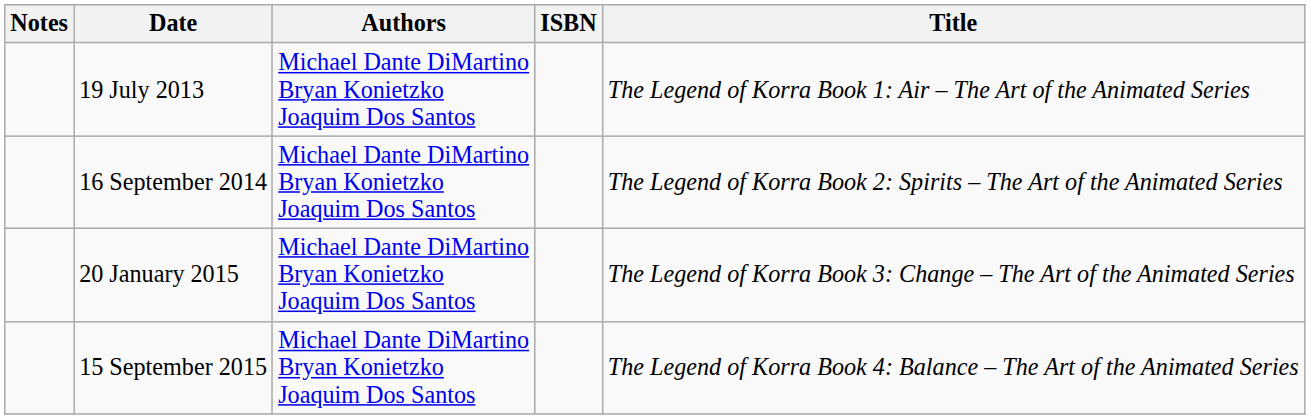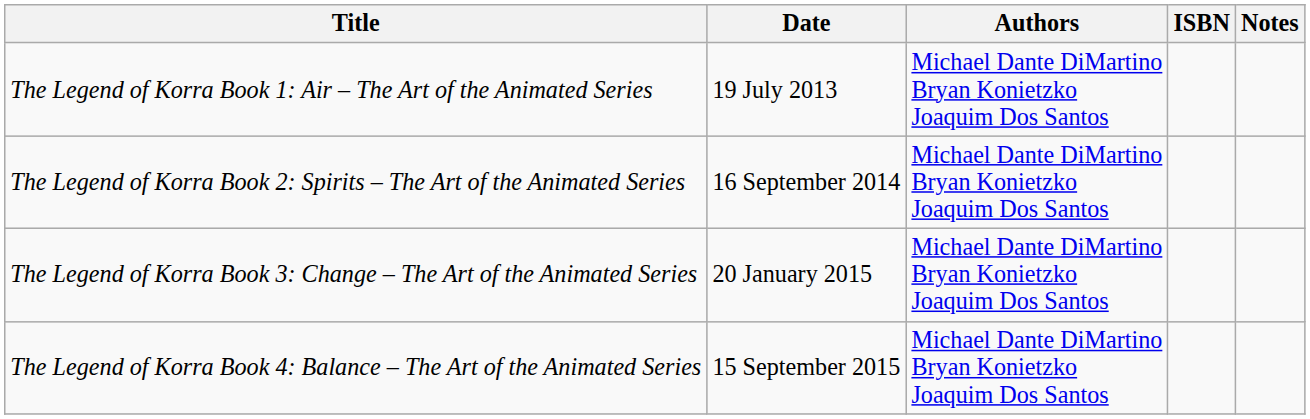columns swapped: Title <-> Notes
